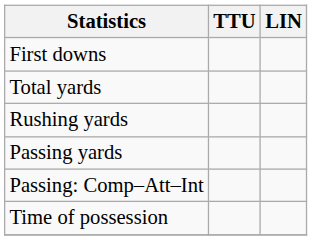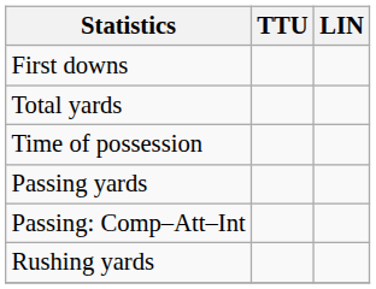rows swapped: Rushing yards <-> Time of possession
